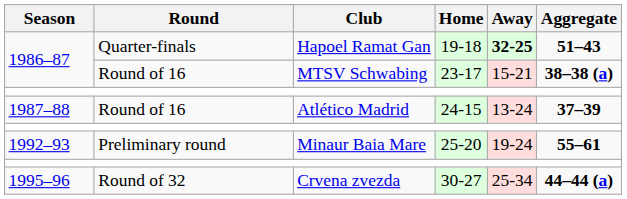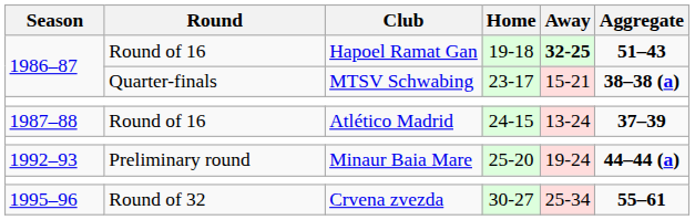Hapoel Ramat Gan | Round: Quarter-finals -> Round of 16
MTSV Schwabing | Round: Round of 16 -> Quarter-finals
Minaur Baia Mare | Aggregate: 55–61 -> 44–44 (a)
Crvena zvezda | Aggregate: 44–44 (a) -> 55–61
